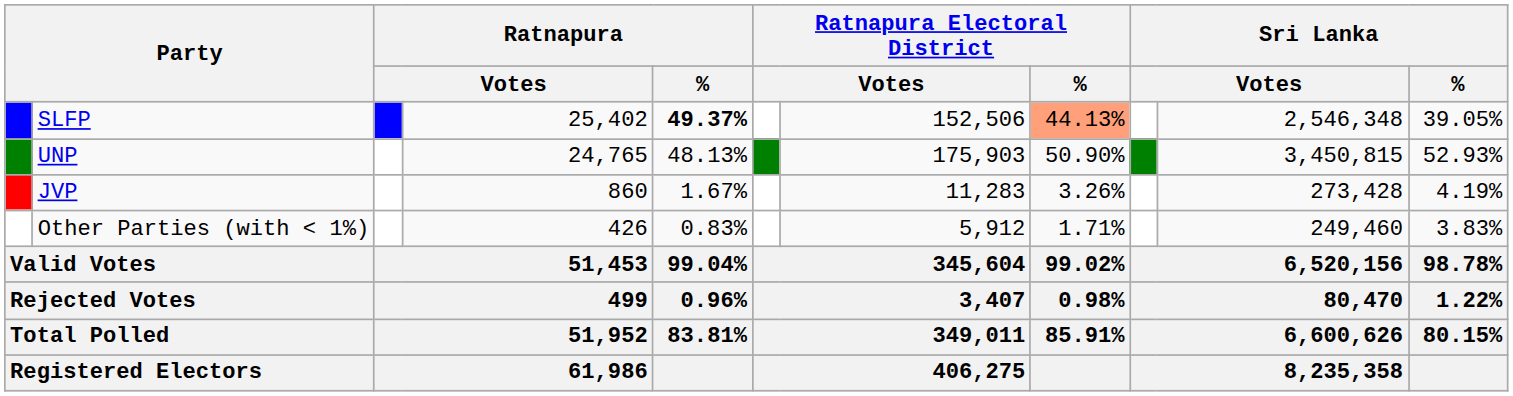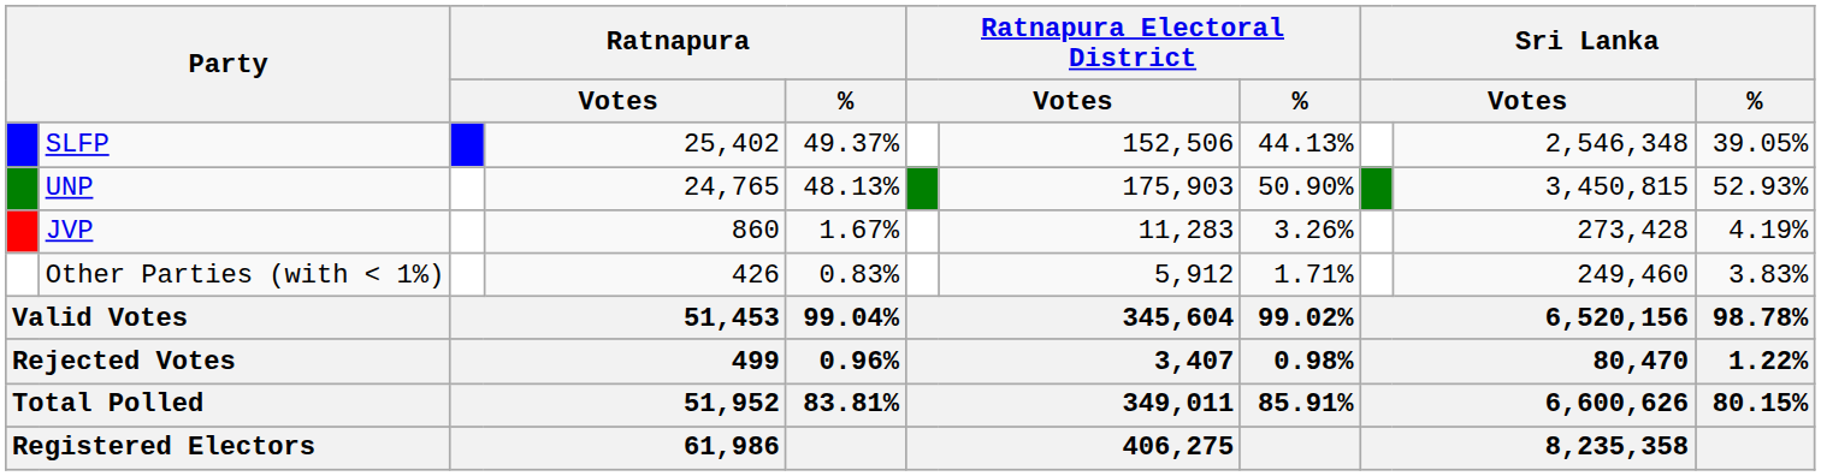SLFP | Ratnapura / %: bold -> normal
SLFP | Ratnapura Electoral District / %: lightsalmon background -> no background
